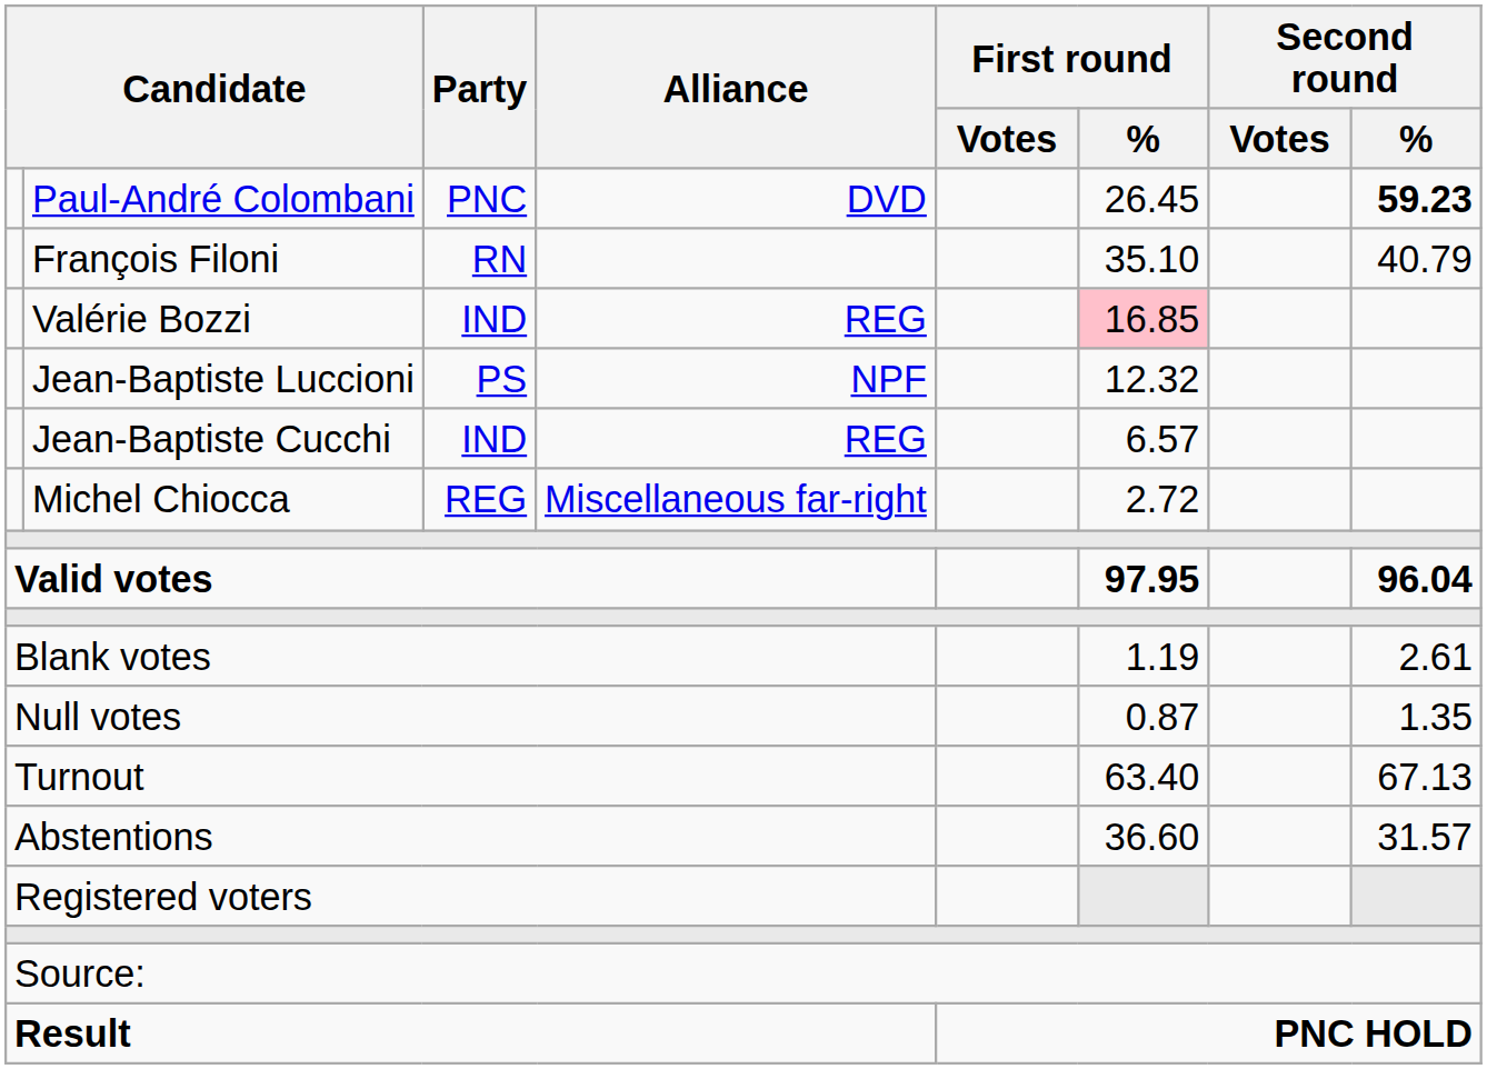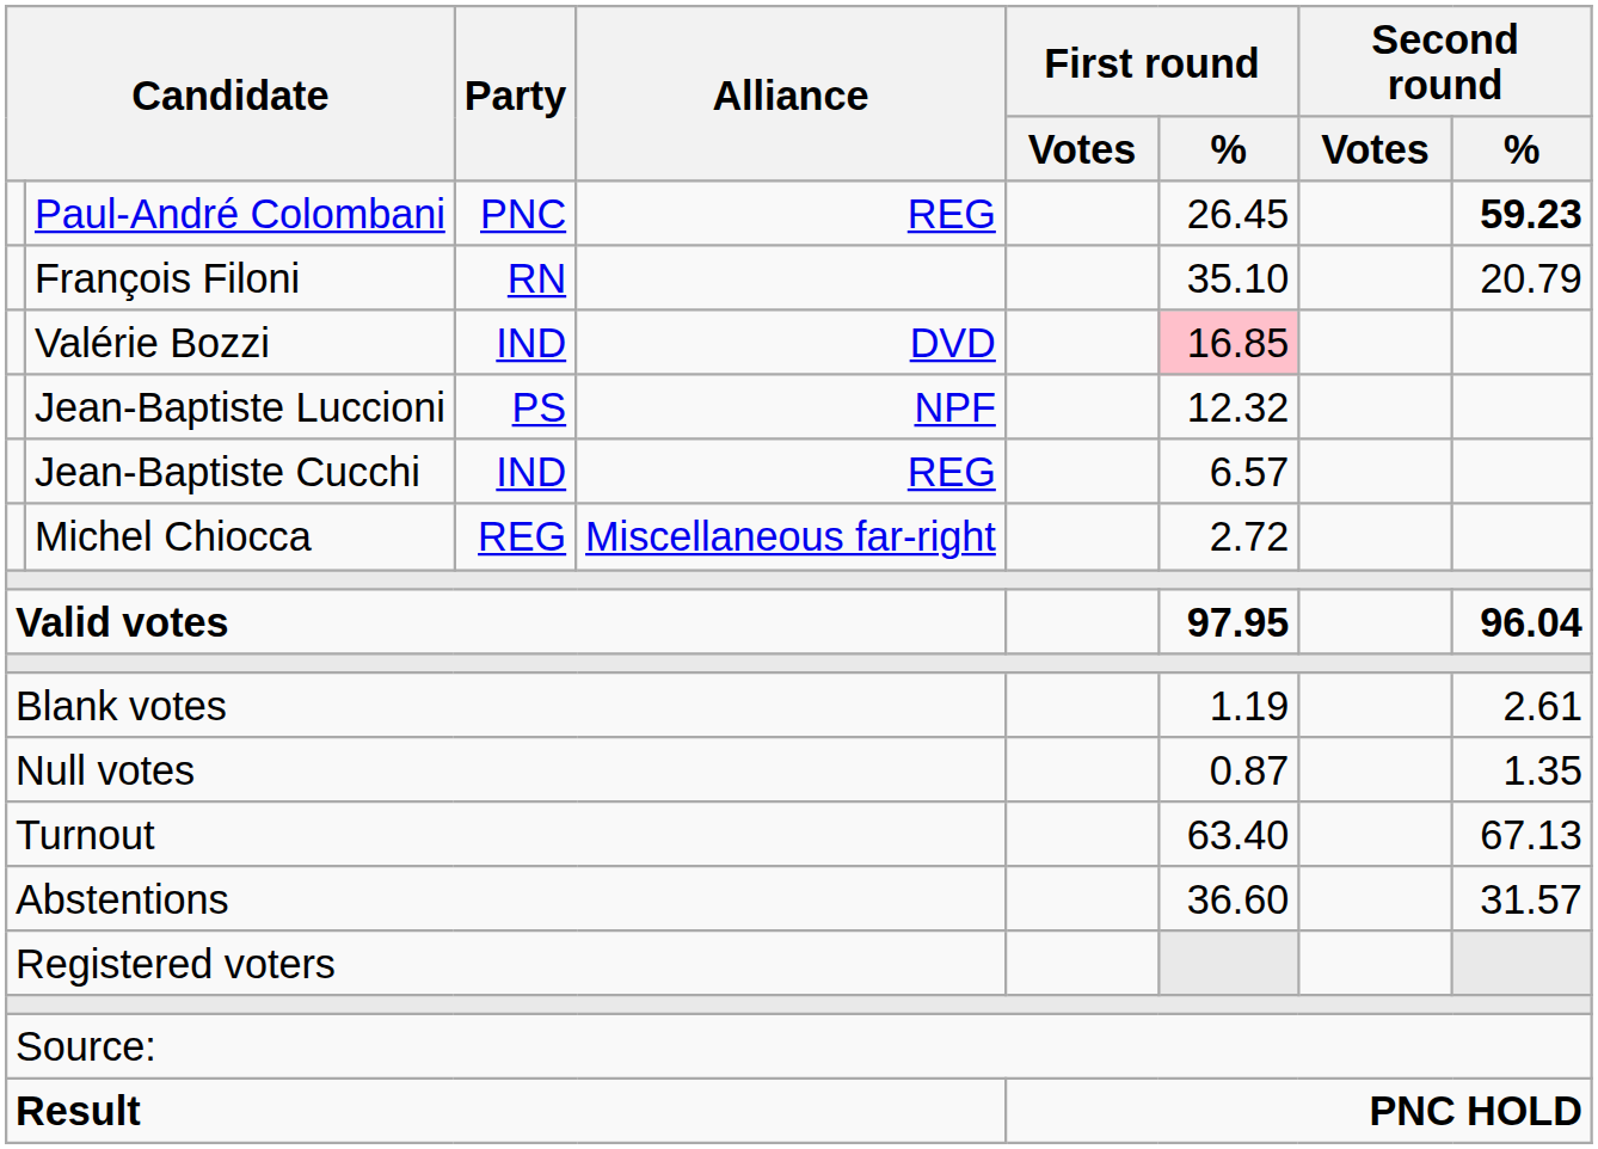Paul-André Colombani | Alliance: DVD -> REG
François Filoni | Second round / %: 40.79 -> 20.79
Valérie Bozzi | Alliance: REG -> DVD
